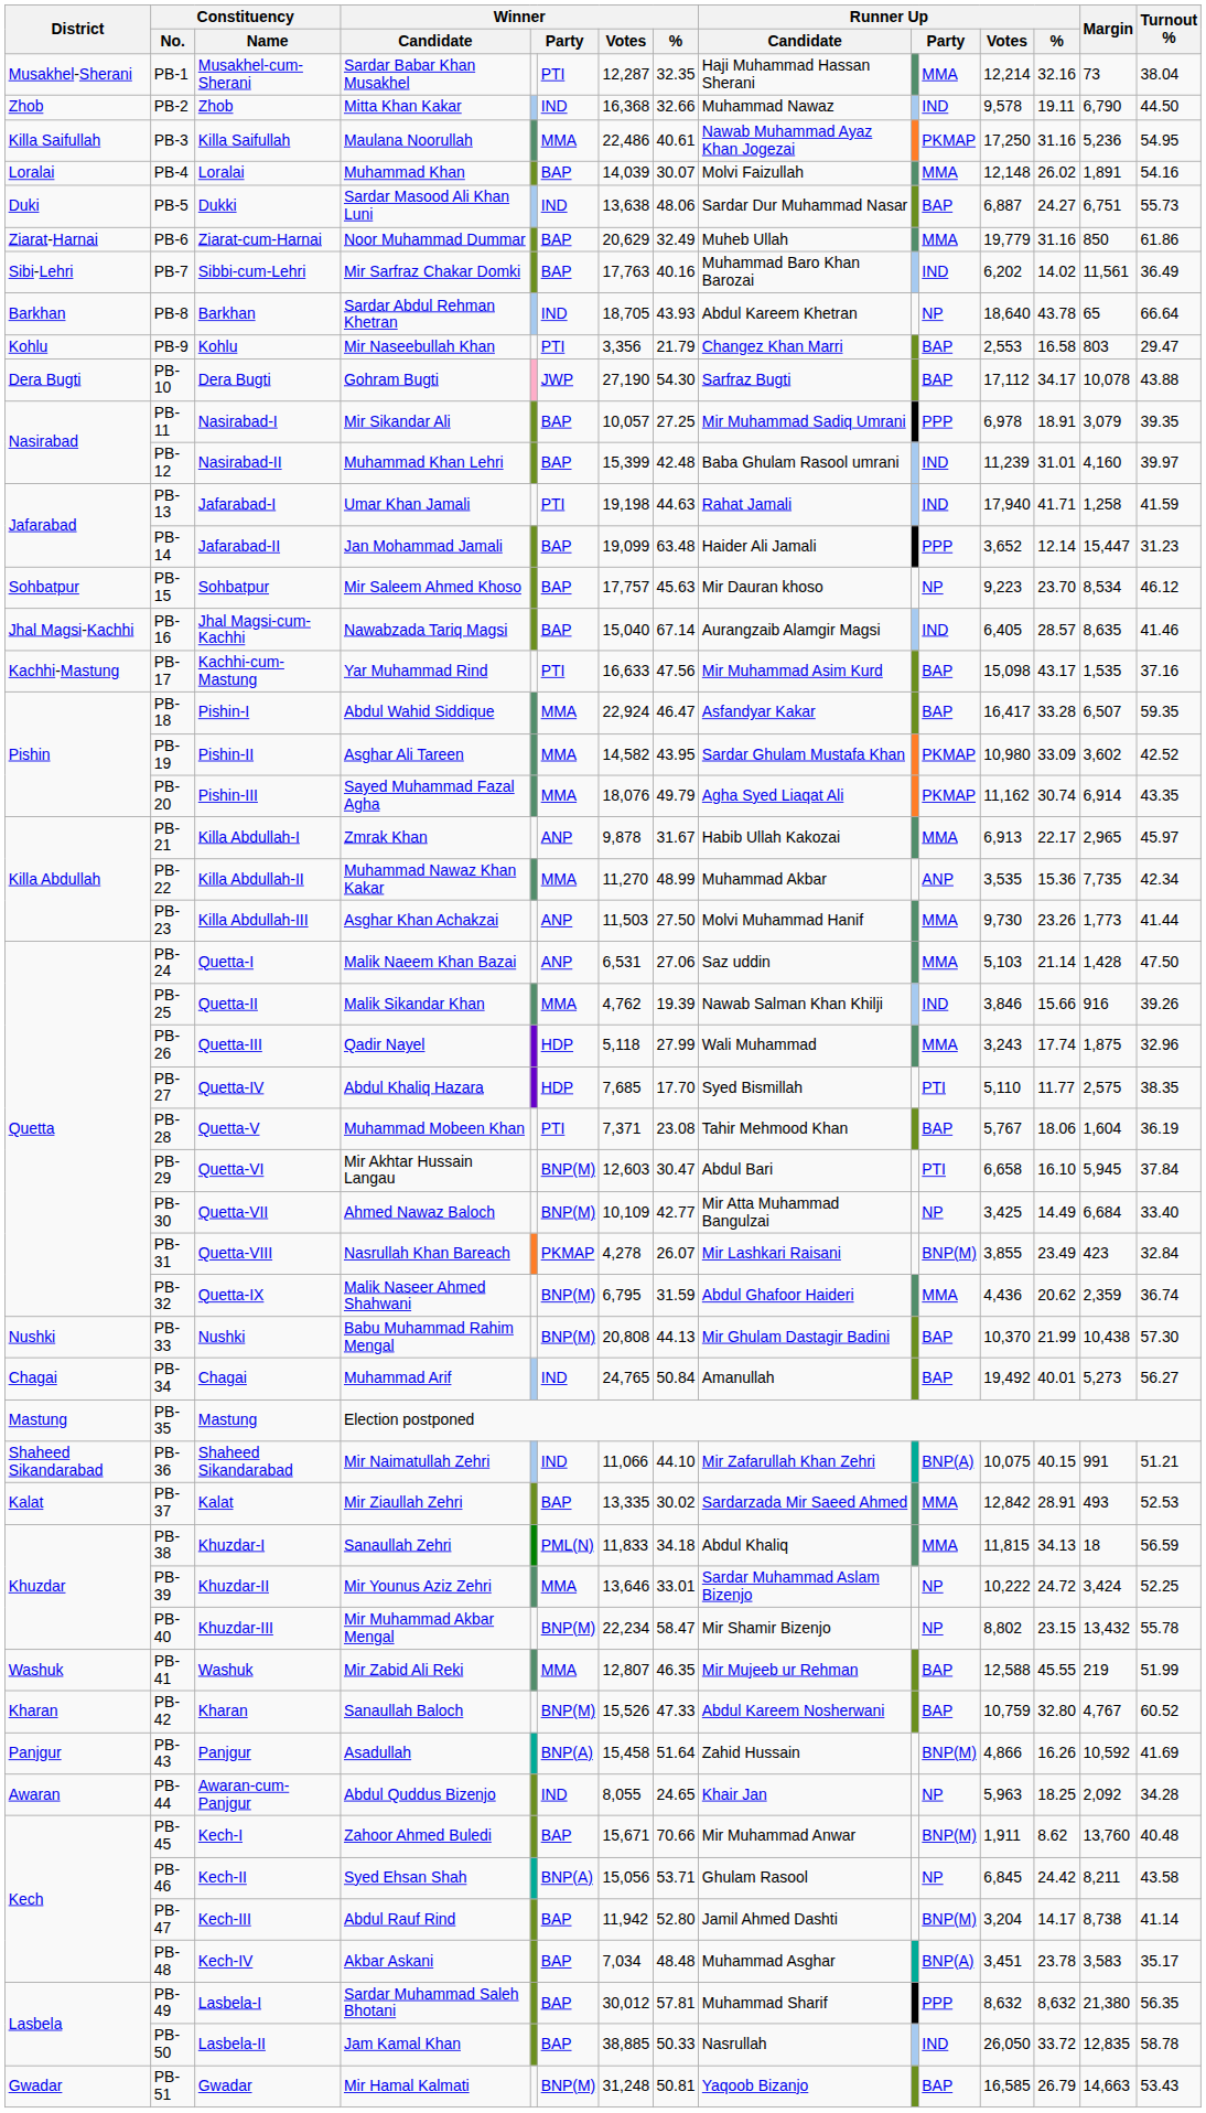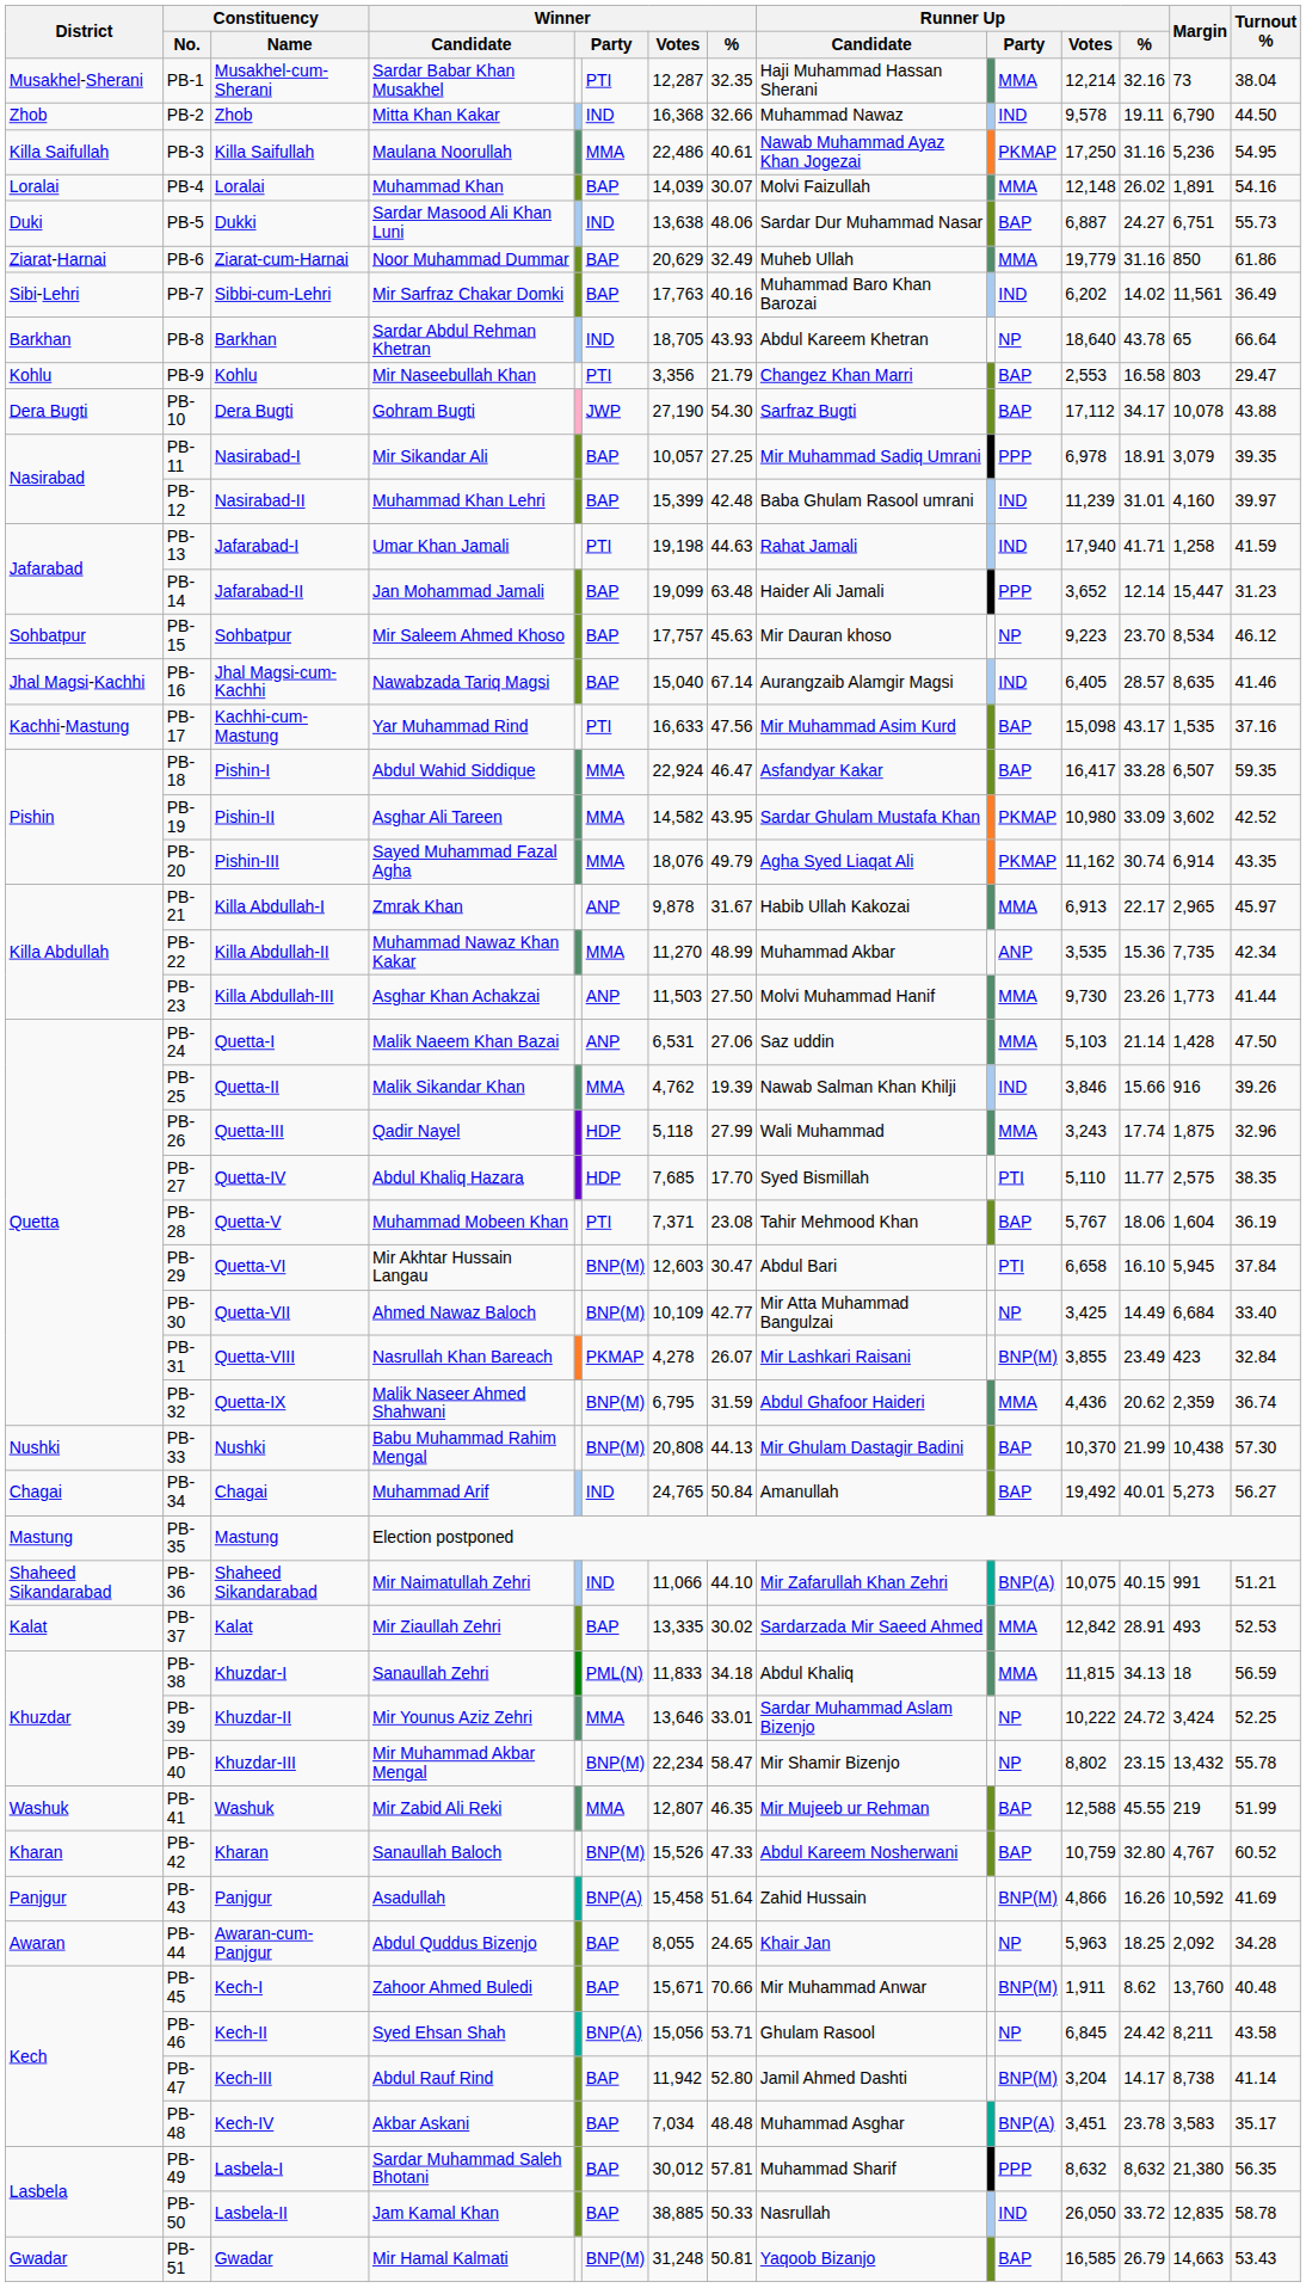PB-44 | column 6: IND -> BAP
